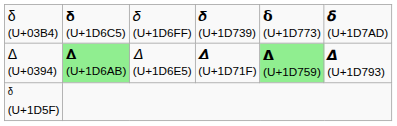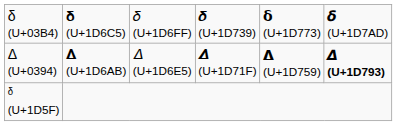Δ (U+0394) | column 2: lightgreen background -> no background
Δ (U+0394) | column 5: lightgreen background -> no background
Δ (U+0394) | column 6: normal -> bold
